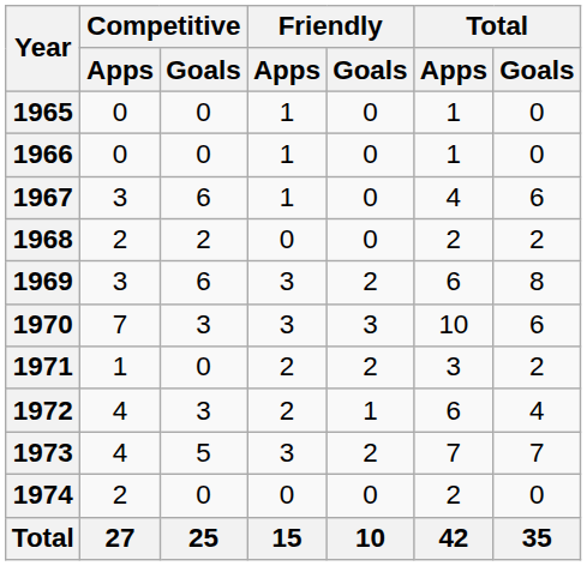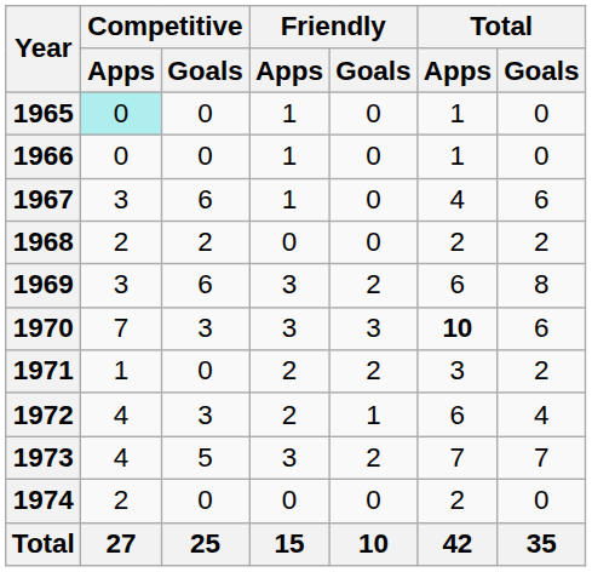1965 | Competitive / Apps: no background -> paleturquoise background
1970 | Total / Apps: normal -> bold
